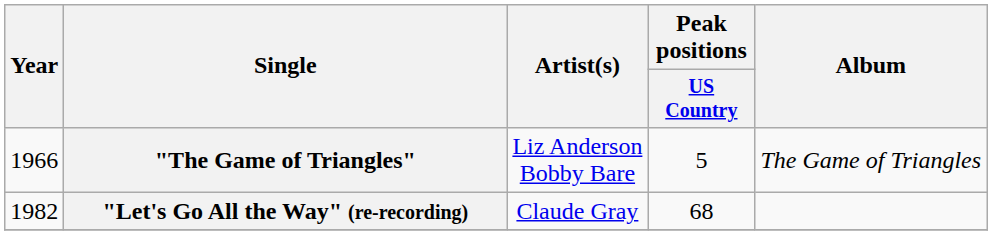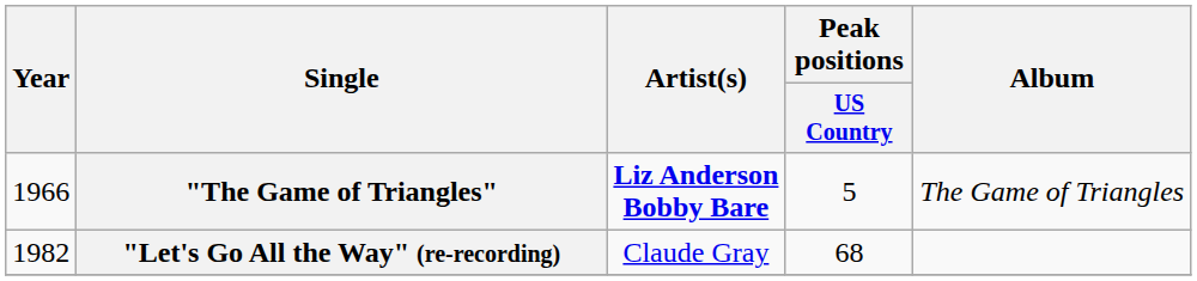"The Game of Triangles" | Artist(s): normal -> bold
